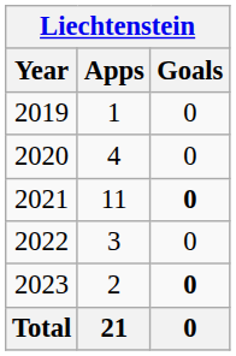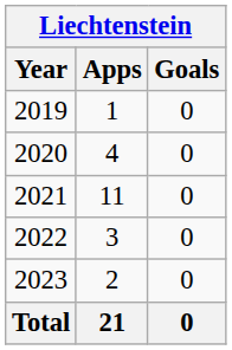2021 | Goals: bold -> normal
2023 | Goals: bold -> normal
